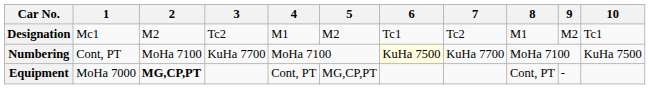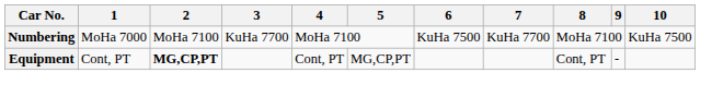- row: Designation | Mc1 | M2 | Tc2 | M1 | M2 | Tc1 | Tc2 | M1 | M2 | Tc1
Numbering | 1: Cont, PT -> MoHa 7000
Numbering | 6: lightyellow background -> no background
Equipment | 1: MoHa 7000 -> Cont, PT
